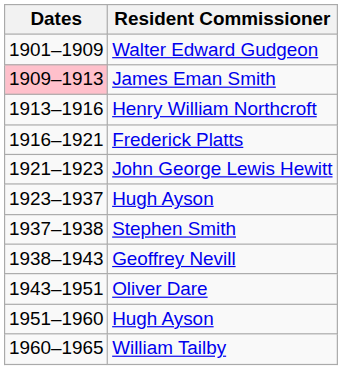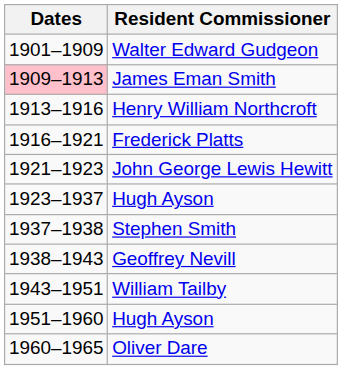row 10 | Resident Commissioner: Oliver Dare -> William Tailby
row 12 | Resident Commissioner: William Tailby -> Oliver Dare
